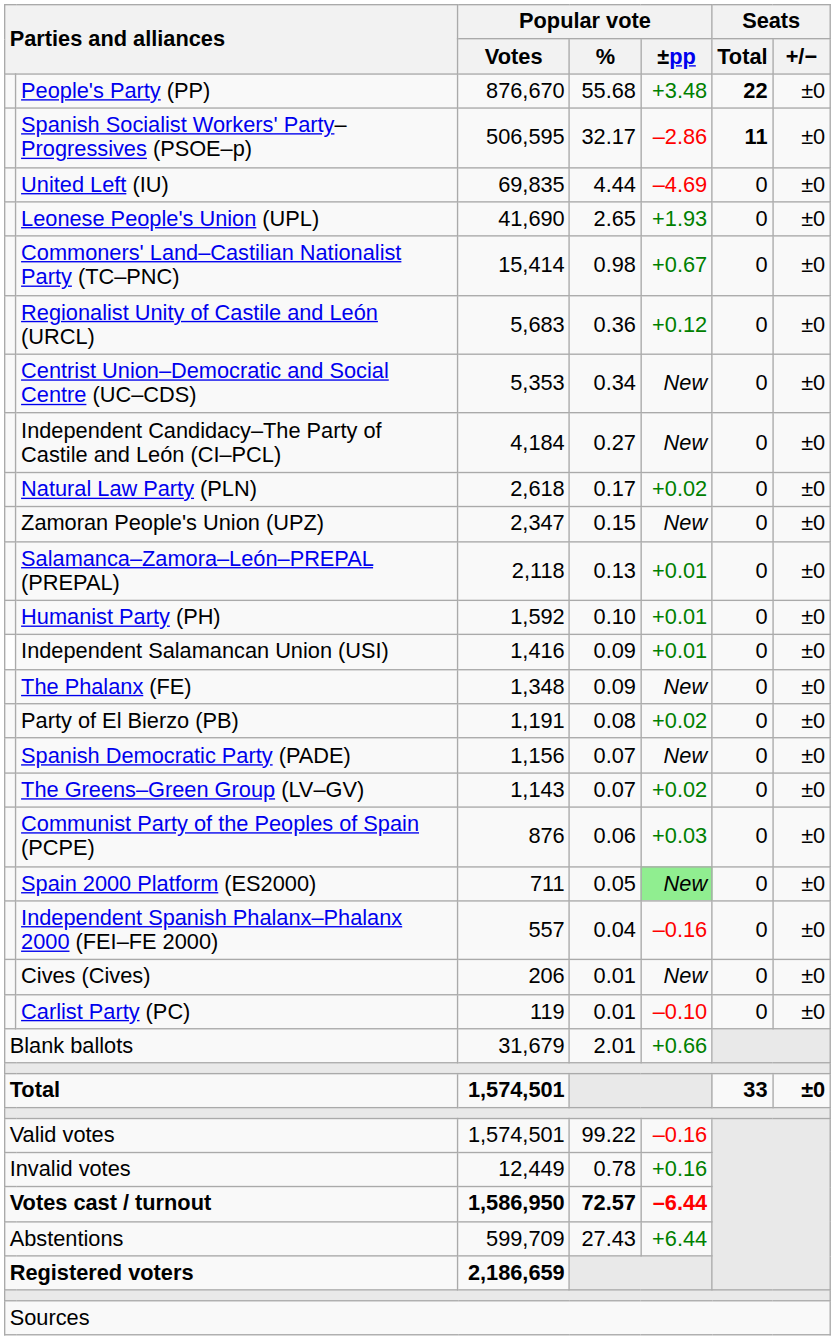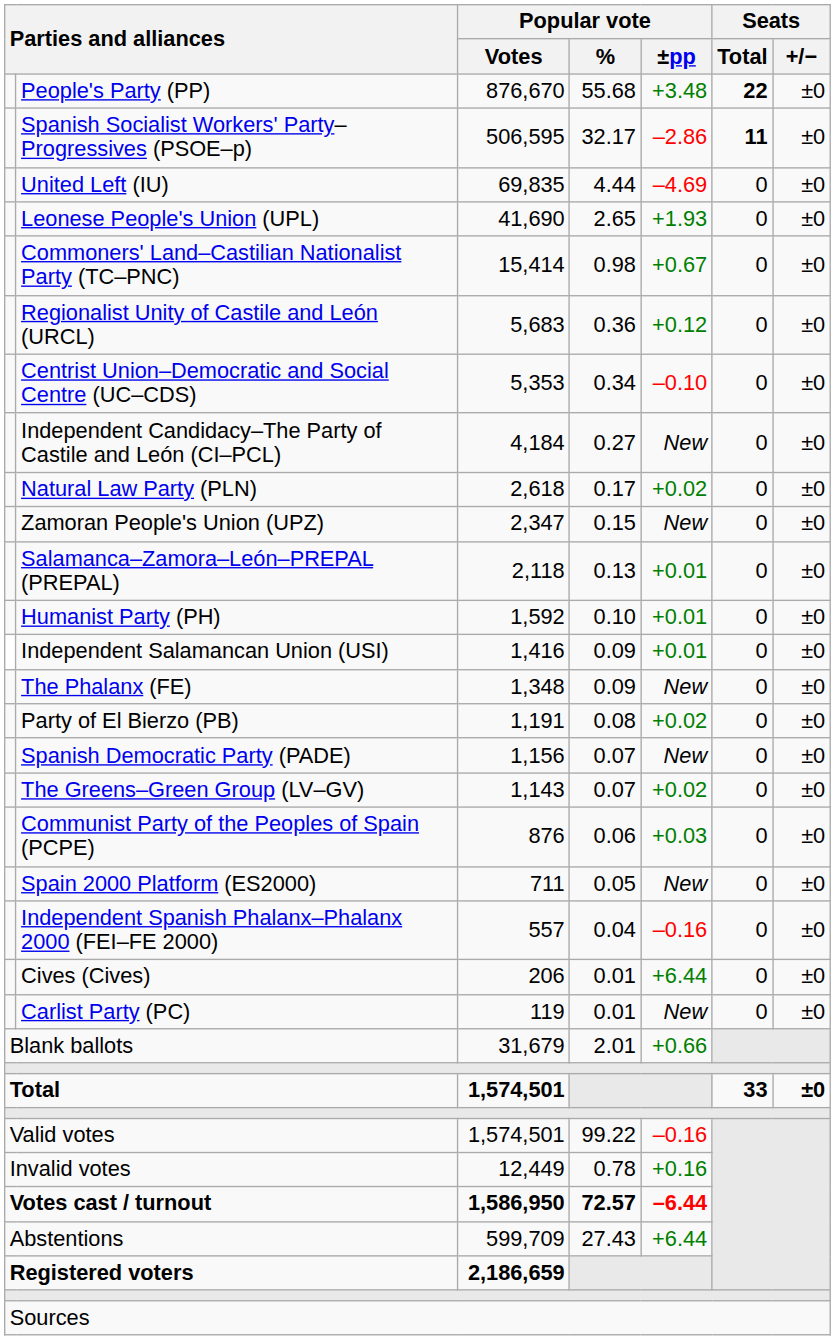Centrist Union–Democratic and Social Centre (UC–CDS) | Popular vote / ±pp: New -> –0.10
Spain 2000 Platform (ES2000) | Popular vote / ±pp: lightgreen background -> no background
Cives (Cives) | Popular vote / ±pp: New -> +6.44
Carlist Party (PC) | Popular vote / ±pp: –0.10 -> New
